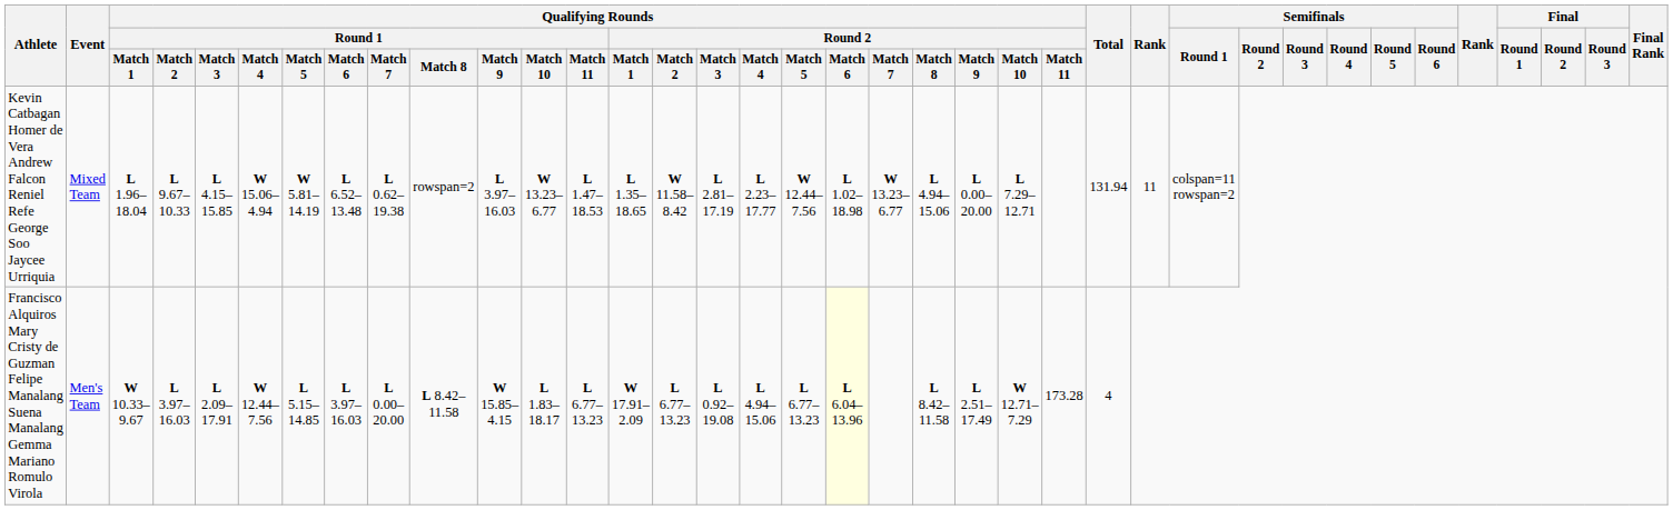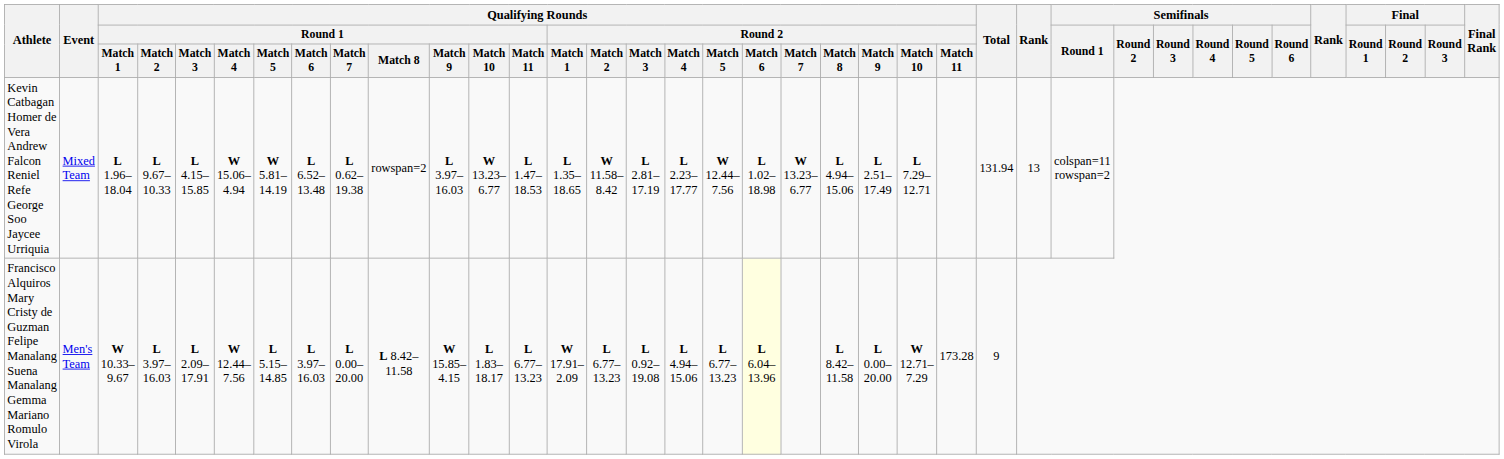row 4 | Qualifying Rounds / Round 2 / Match 9: L 0.00–20.00 -> L 2.51–17.49
row 4 | column 26: 11 -> 13
row 5 | Qualifying Rounds / Round 2 / Match 9: L 2.51–17.49 -> L 0.00–20.00
row 5 | Total: 4 -> 9
